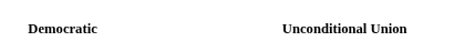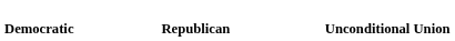+ column: 85 | Republican
